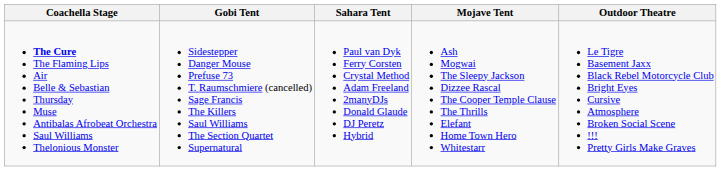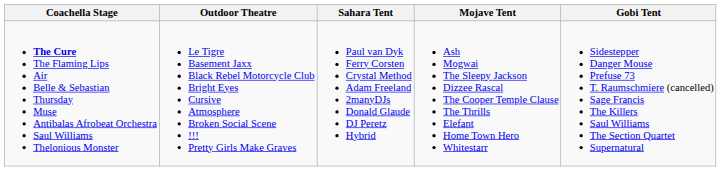columns swapped: Outdoor Theatre <-> Gobi Tent
